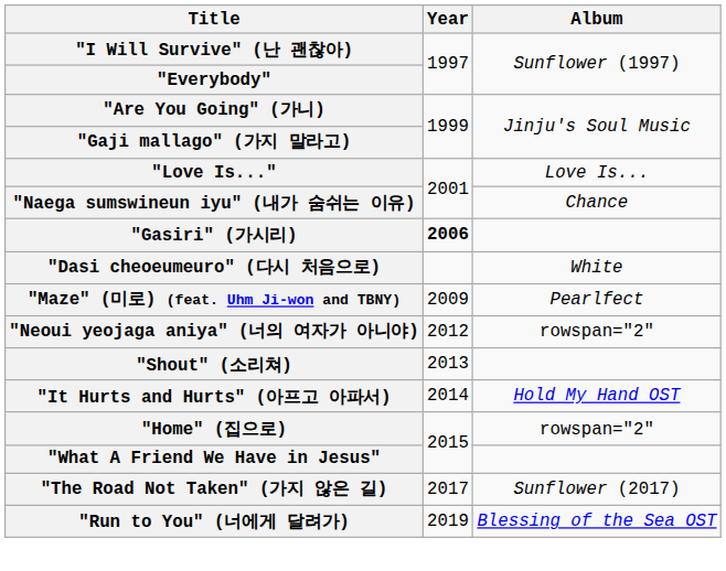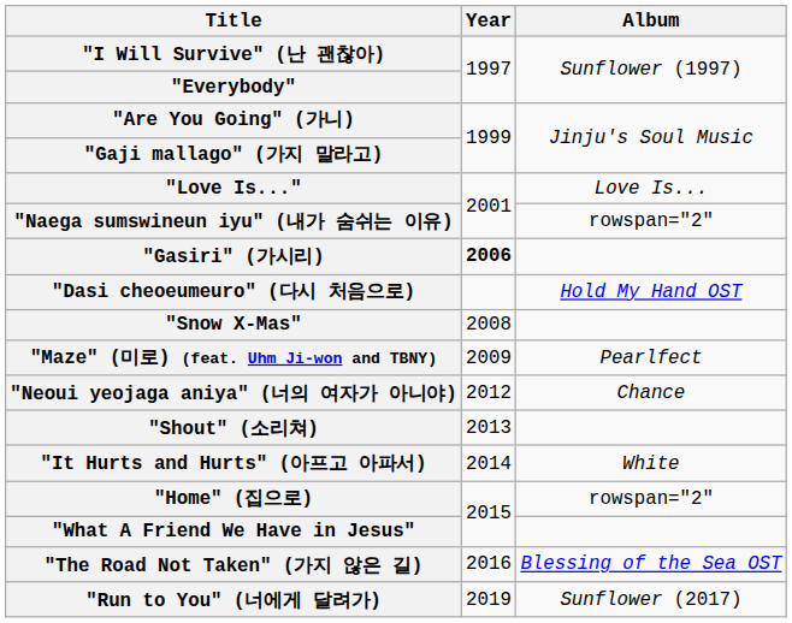"Naega sumswineun iyu" (내가 숨쉬는 이유) | Album: Chance -> rowspan="2"
"Dasi cheoeumeuro" (다시 처음으로) | Album: White -> Hold My Hand OST
+ row: "Snow X-Mas" | 2008
"Neoui yeojaga aniya" (너의 여자가 아니야) | Album: rowspan="2" -> Chance
"It Hurts and Hurts" (아프고 아파서) | Album: Hold My Hand OST -> White
"The Road Not Taken" (가지 않은 길) | Year: 2017 -> 2016
"The Road Not Taken" (가지 않은 길) | Album: Sunflower (2017) -> Blessing of the Sea OST
"Run to You" (너에게 달려가) | Album: Blessing of the Sea OST -> Sunflower (2017)
